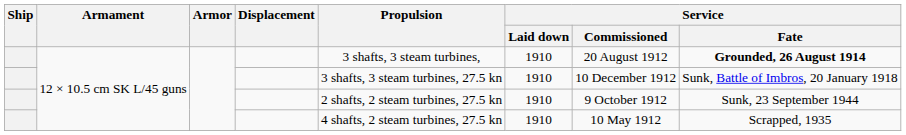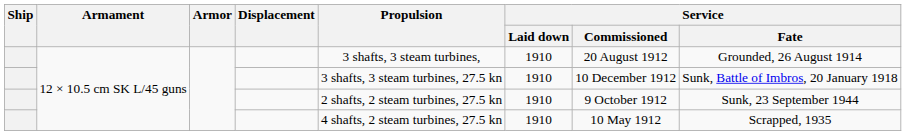row 3 | Service / Fate: bold -> normal
